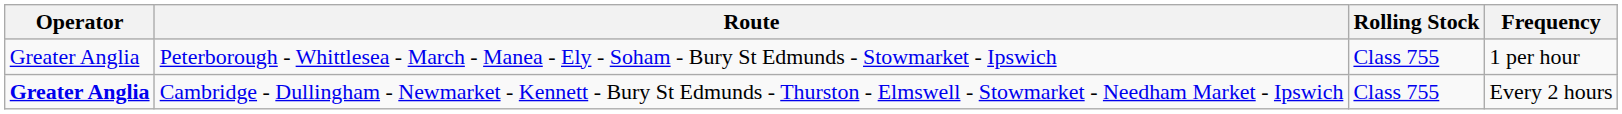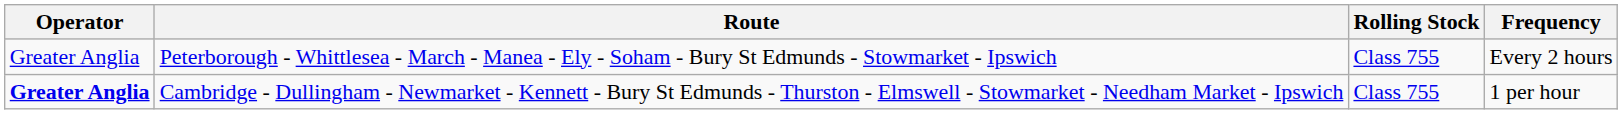row 2 | Frequency: 1 per hour -> Every 2 hours
row 3 | Frequency: Every 2 hours -> 1 per hour
